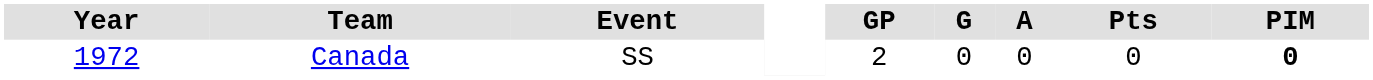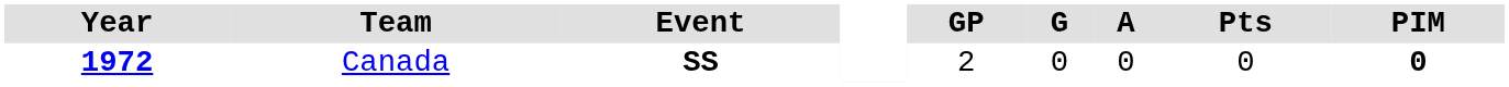Canada | Year: normal -> bold
Canada | Event: normal -> bold
